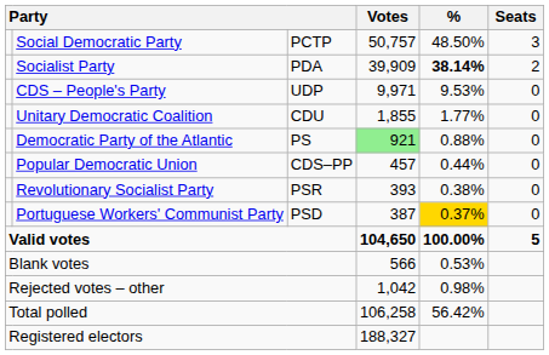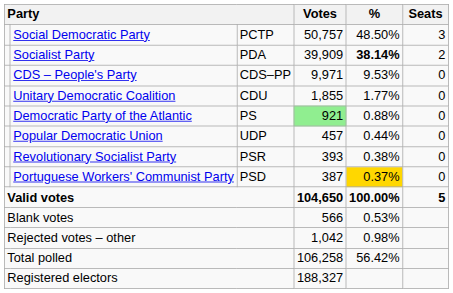CDS – People's Party | column 3: UDP -> CDS–PP
Popular Democratic Union | column 3: CDS–PP -> UDP
